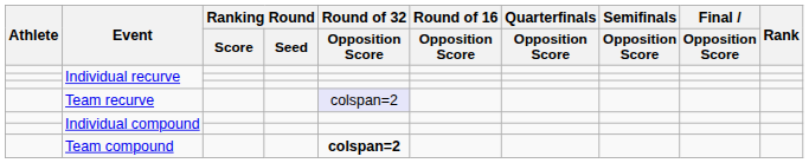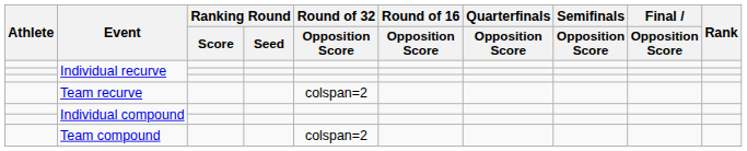Team recurve | Round of 32 / Opposition Score: lavender background -> no background
Team compound | Round of 32 / Opposition Score: bold -> normal
